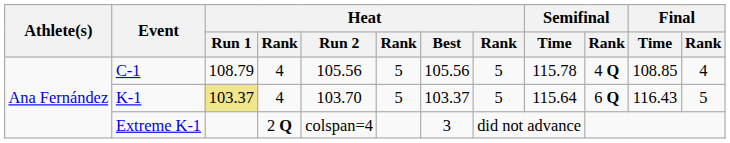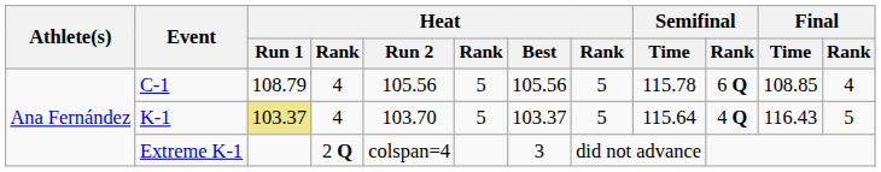C-1 | Semifinal / Rank: 4 Q -> 6 Q
K-1 | Semifinal / Rank: 6 Q -> 4 Q
